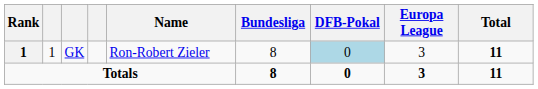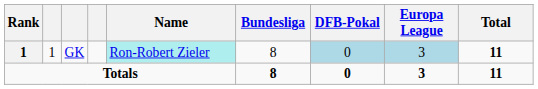row 2 | Name: no background -> paleturquoise background
row 2 | Europa League: no background -> lightblue background
